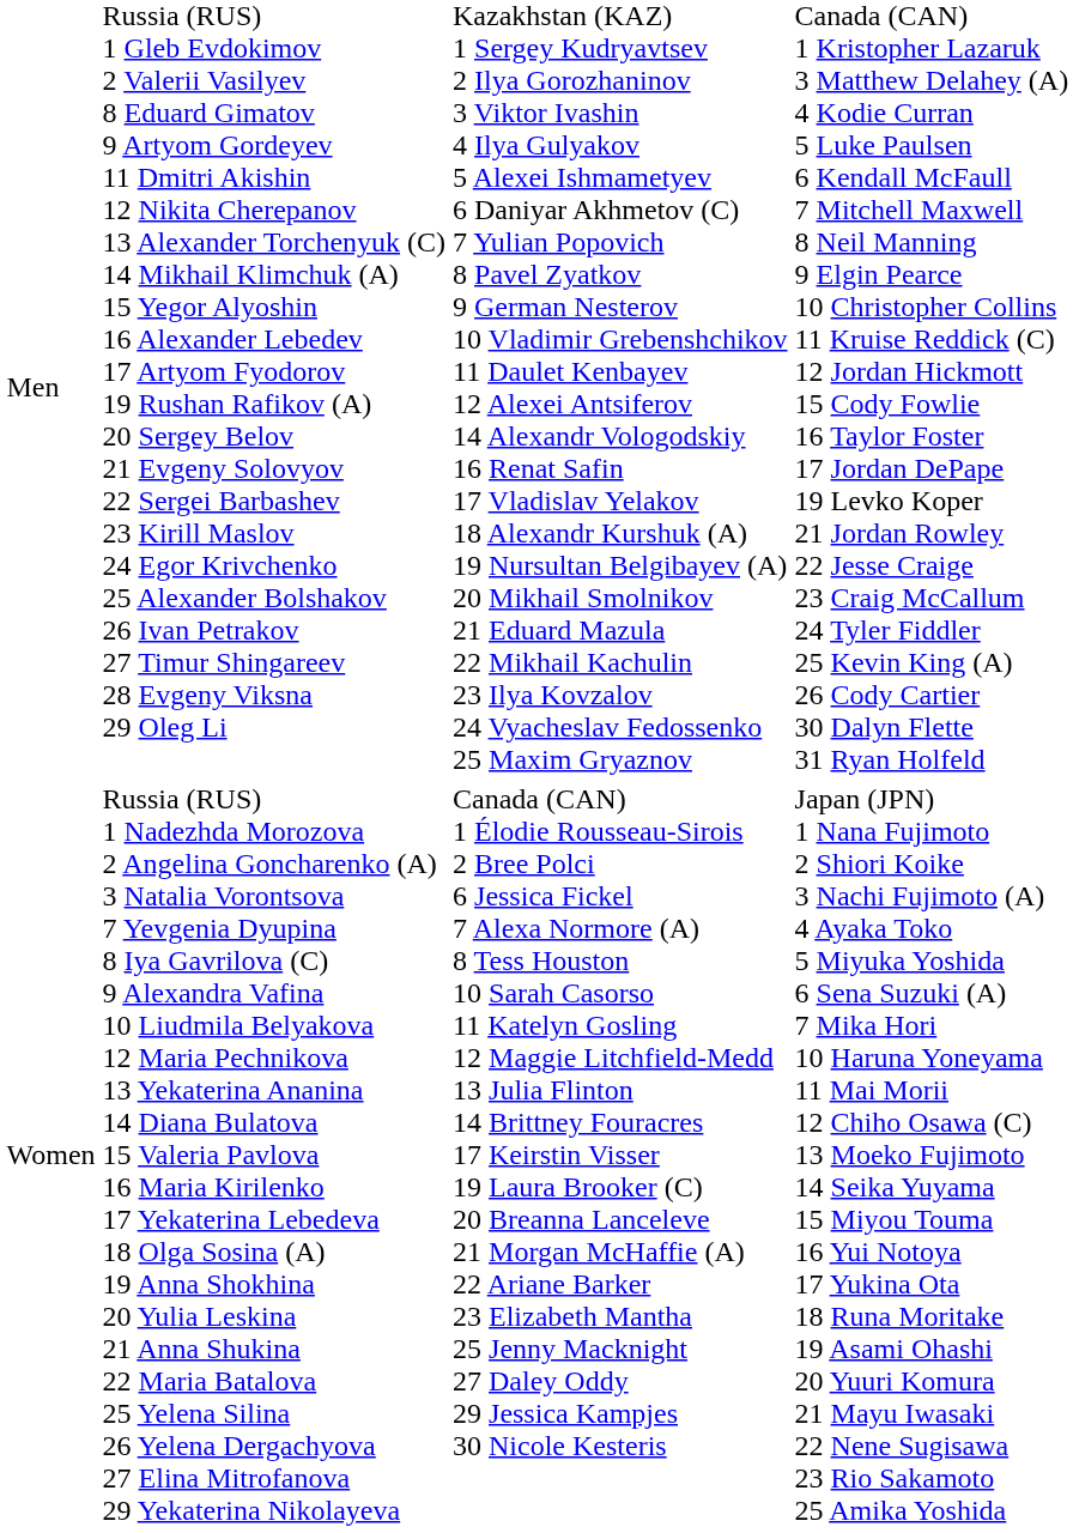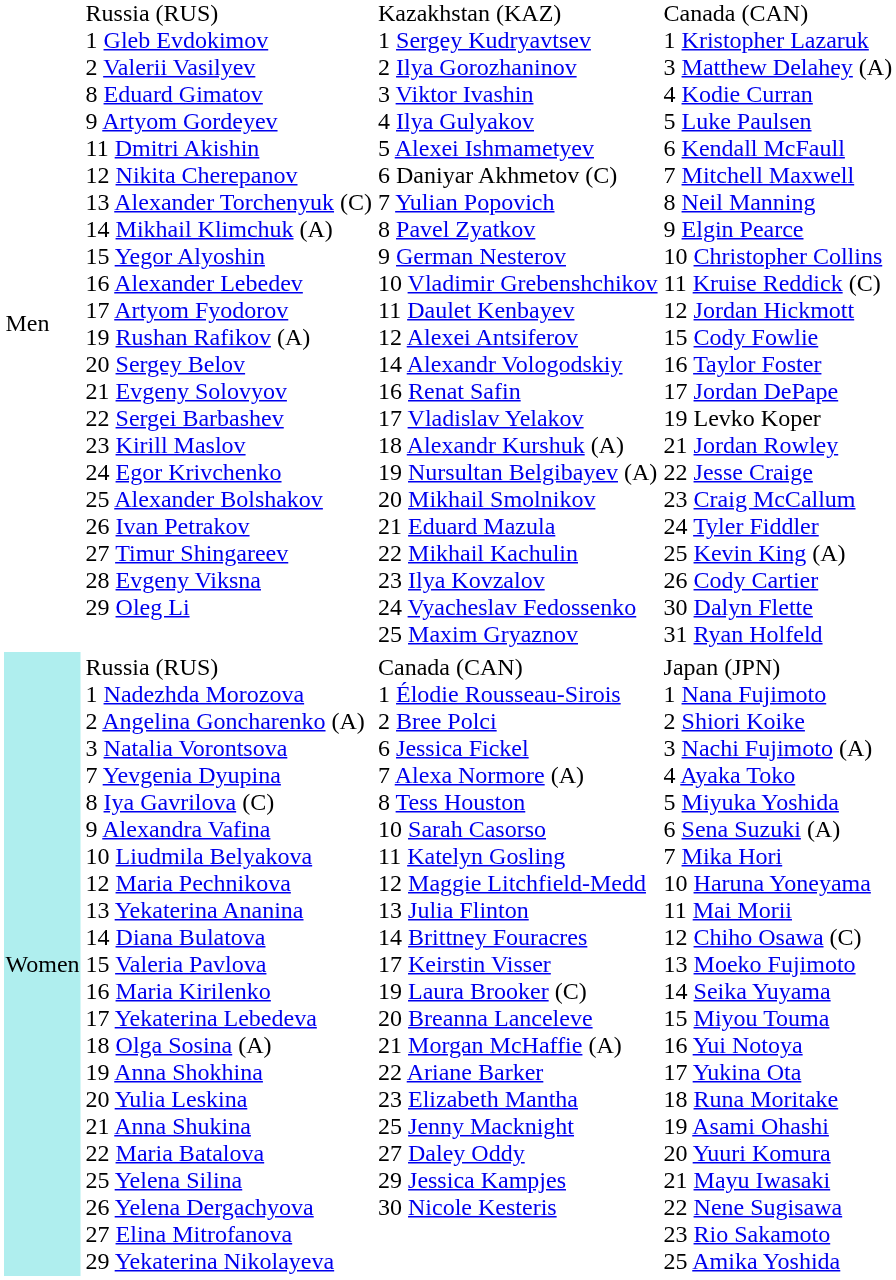Women | column 1: no background -> paleturquoise background
